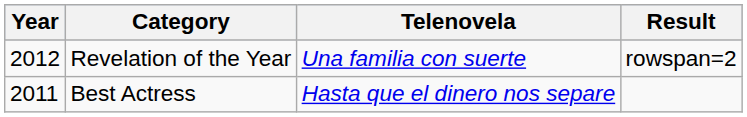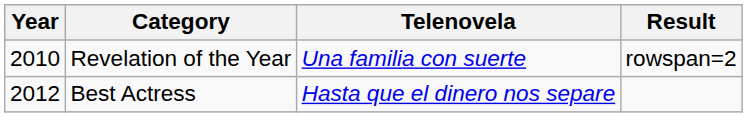Revelation of the Year | Year: 2012 -> 2010
Best Actress | Year: 2011 -> 2012
